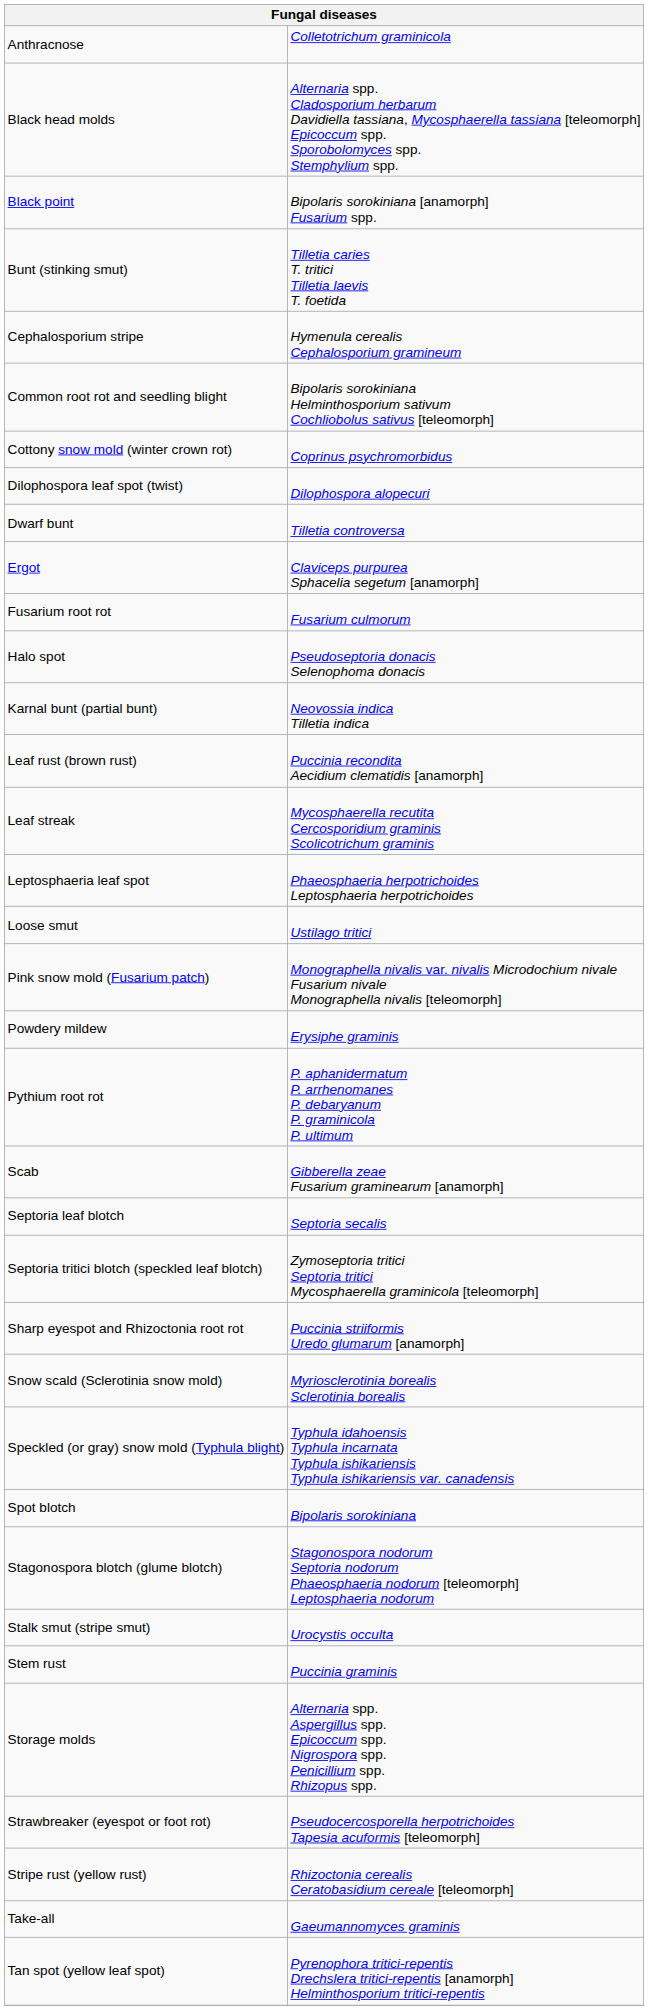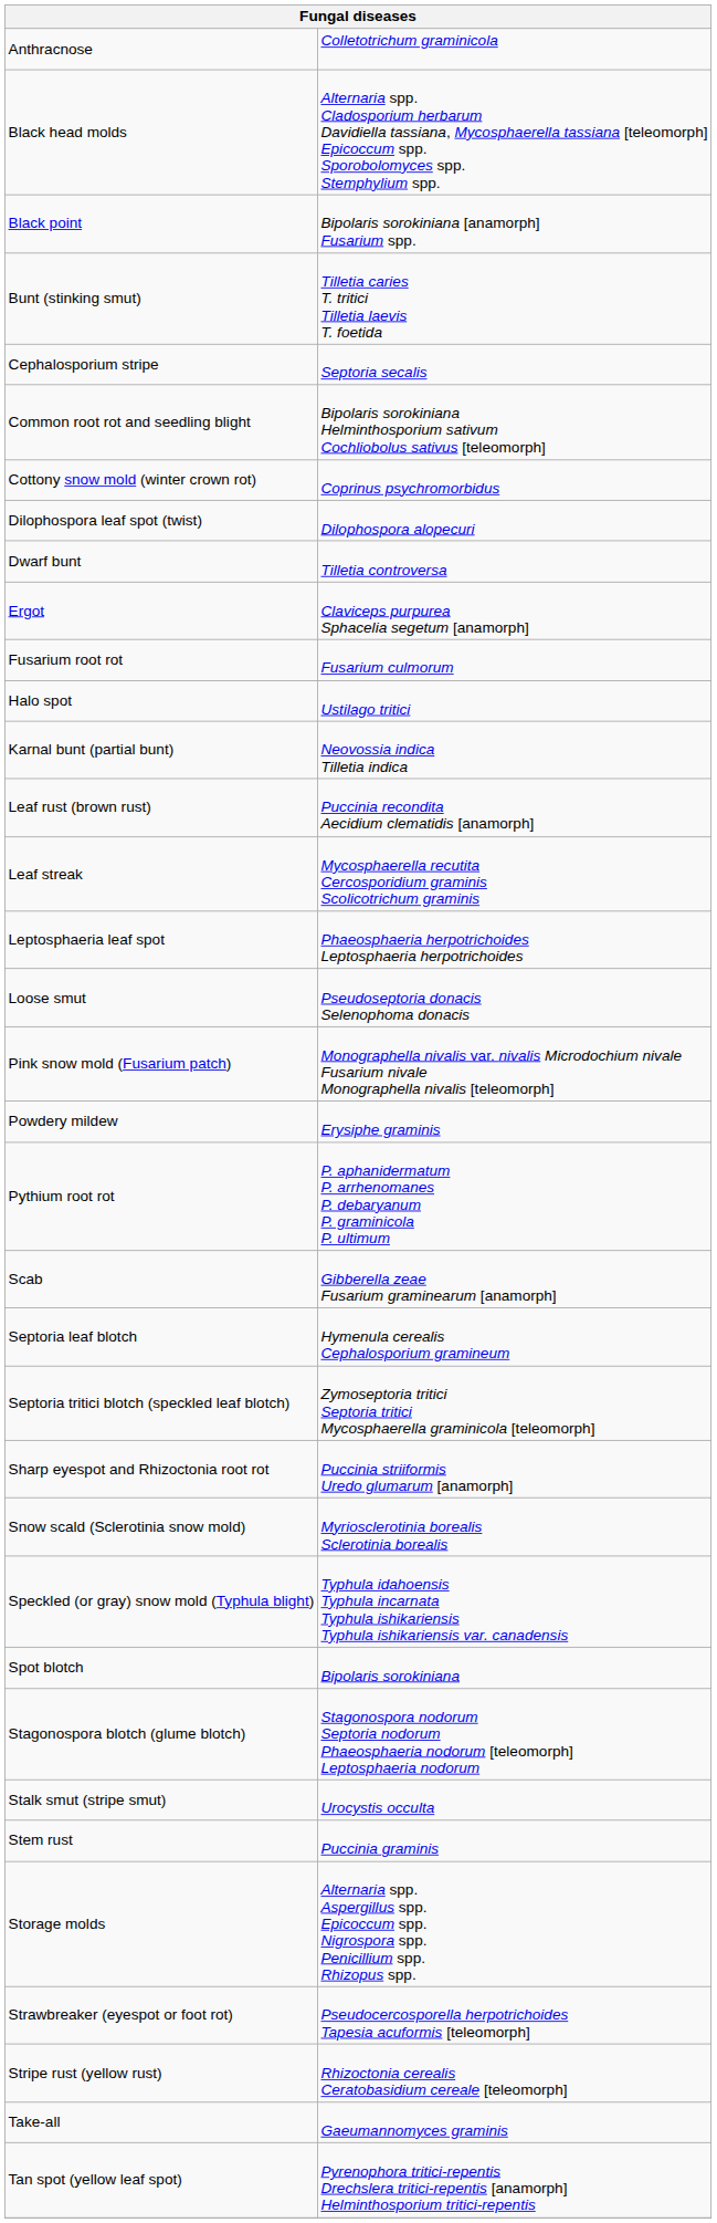Cephalosporium stripe | column 2: Hymenula cerealis Cephalosporium gramineum -> Septoria secalis
Halo spot | column 2: Pseudoseptoria donacis Selenophoma donacis -> Ustilago tritici
Loose smut | column 2: Ustilago tritici -> Pseudoseptoria donacis Selenophoma donacis
Septoria leaf blotch | column 2: Septoria secalis -> Hymenula cerealis Cephalosporium gramineum
